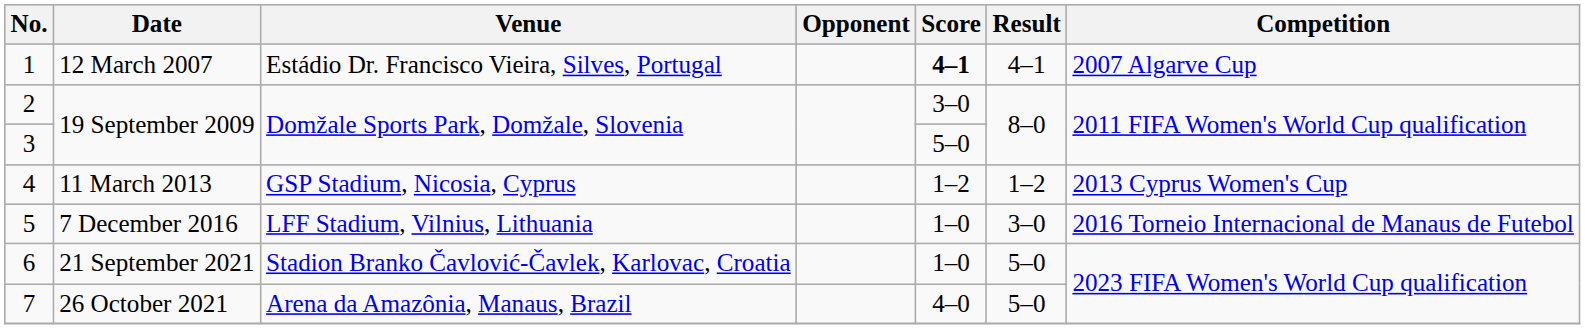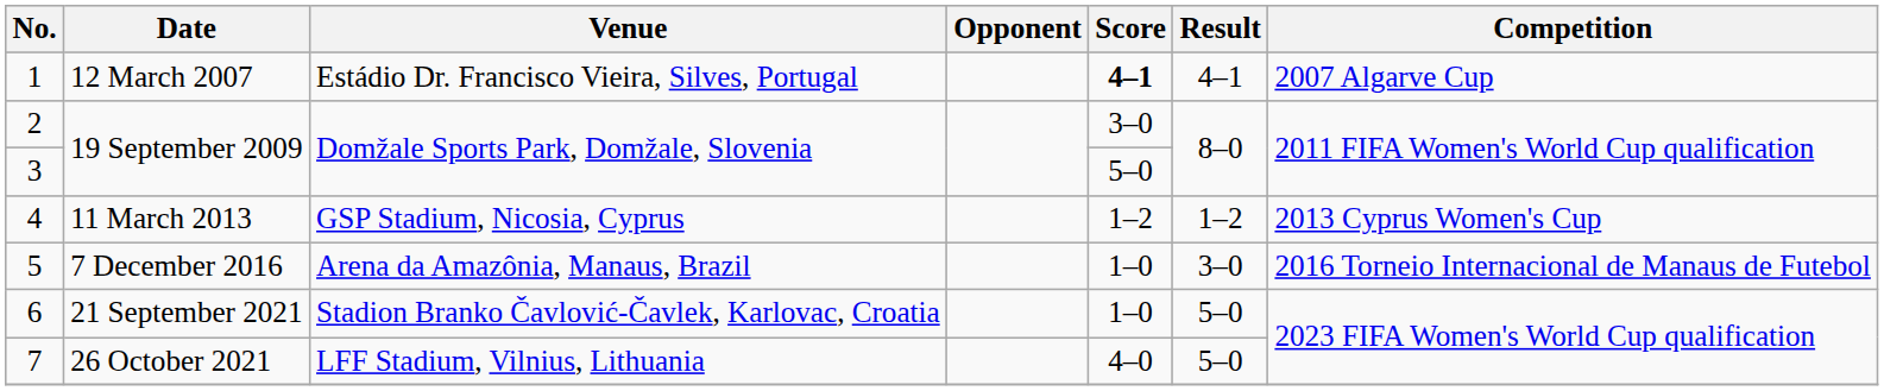5 | Venue: LFF Stadium, Vilnius, Lithuania -> Arena da Amazônia, Manaus, Brazil
7 | Venue: Arena da Amazônia, Manaus, Brazil -> LFF Stadium, Vilnius, Lithuania
